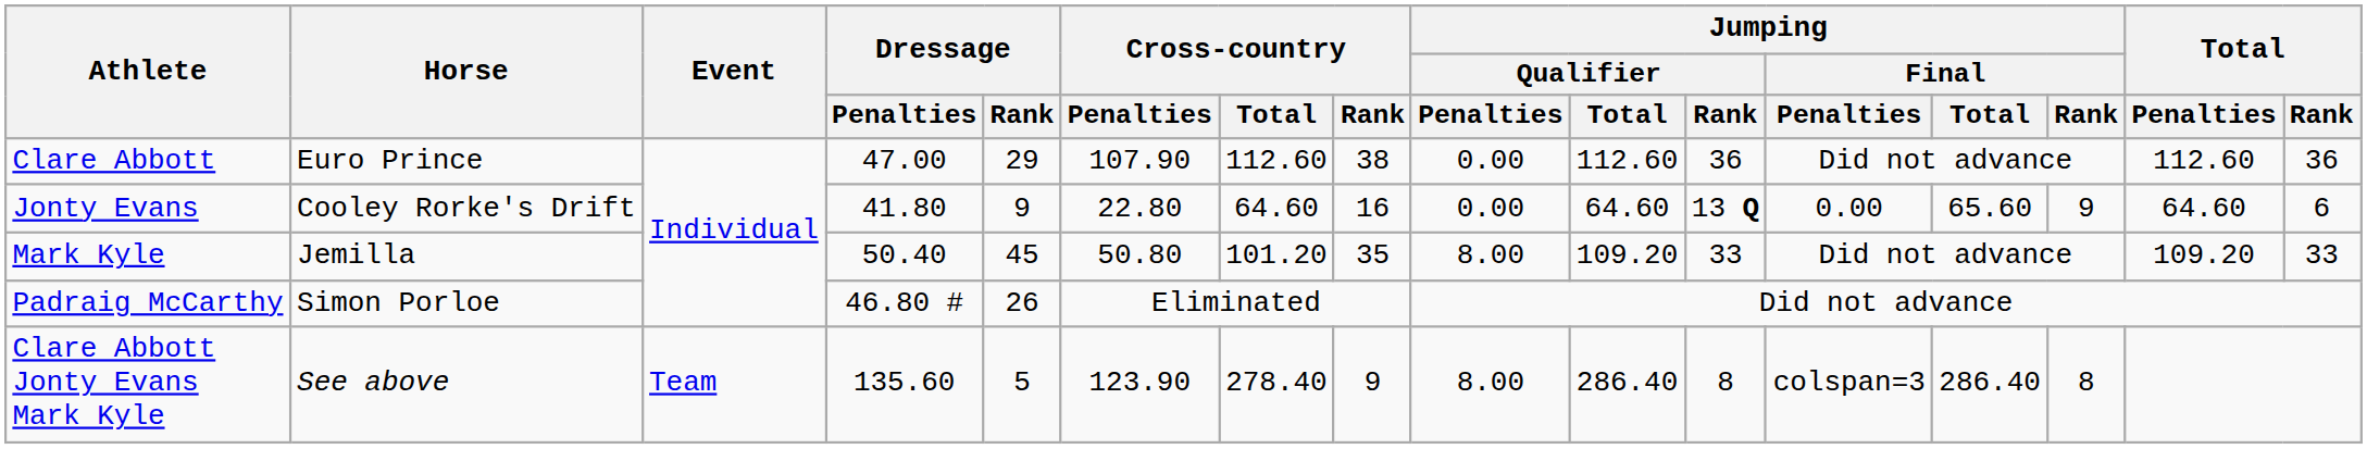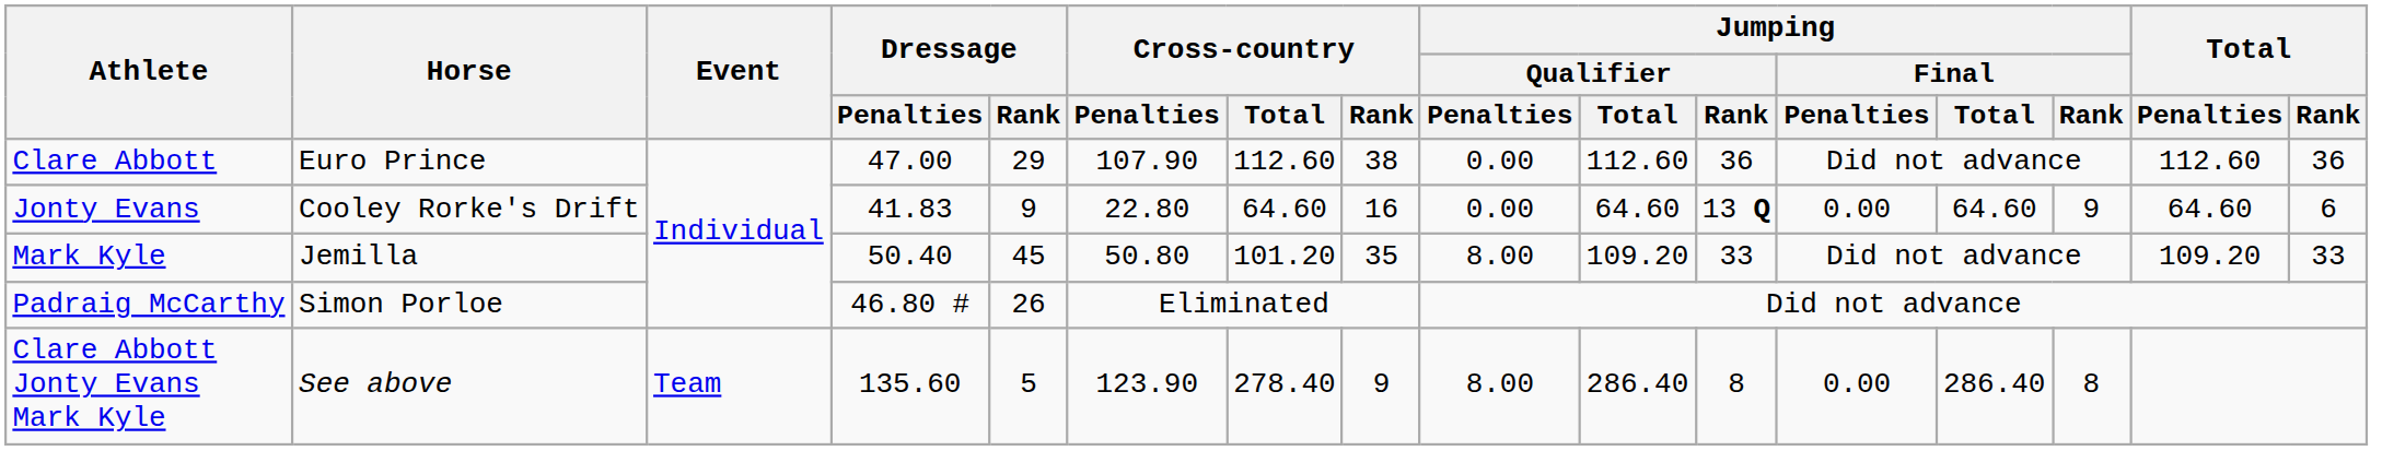Jonty Evans | Dressage / Penalties: 41.80 -> 41.83
Jonty Evans | Jumping / Final / Total: 65.60 -> 64.60
Clare Abbott Jonty Evans Mark Kyle | Jumping / Final / Penalties: colspan=3 -> 0.00
